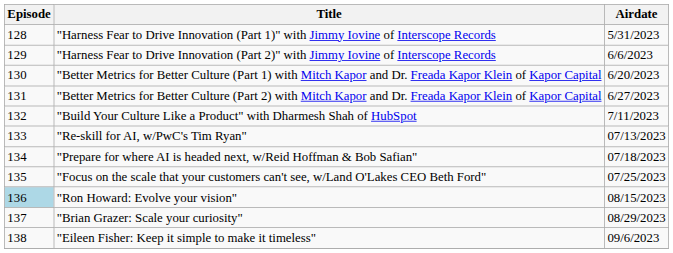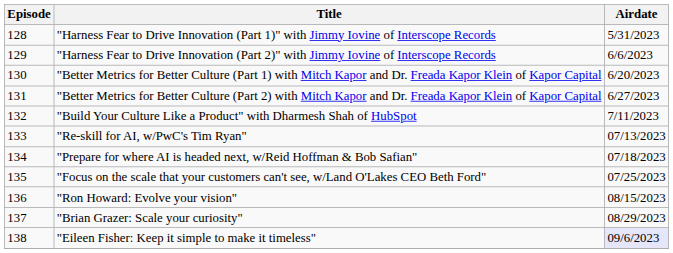"Ron Howard: Evolve your vision" | Episode: lightblue background -> no background
"Eileen Fisher: Keep it simple to make it timeless" | Airdate: no background -> lavender background
